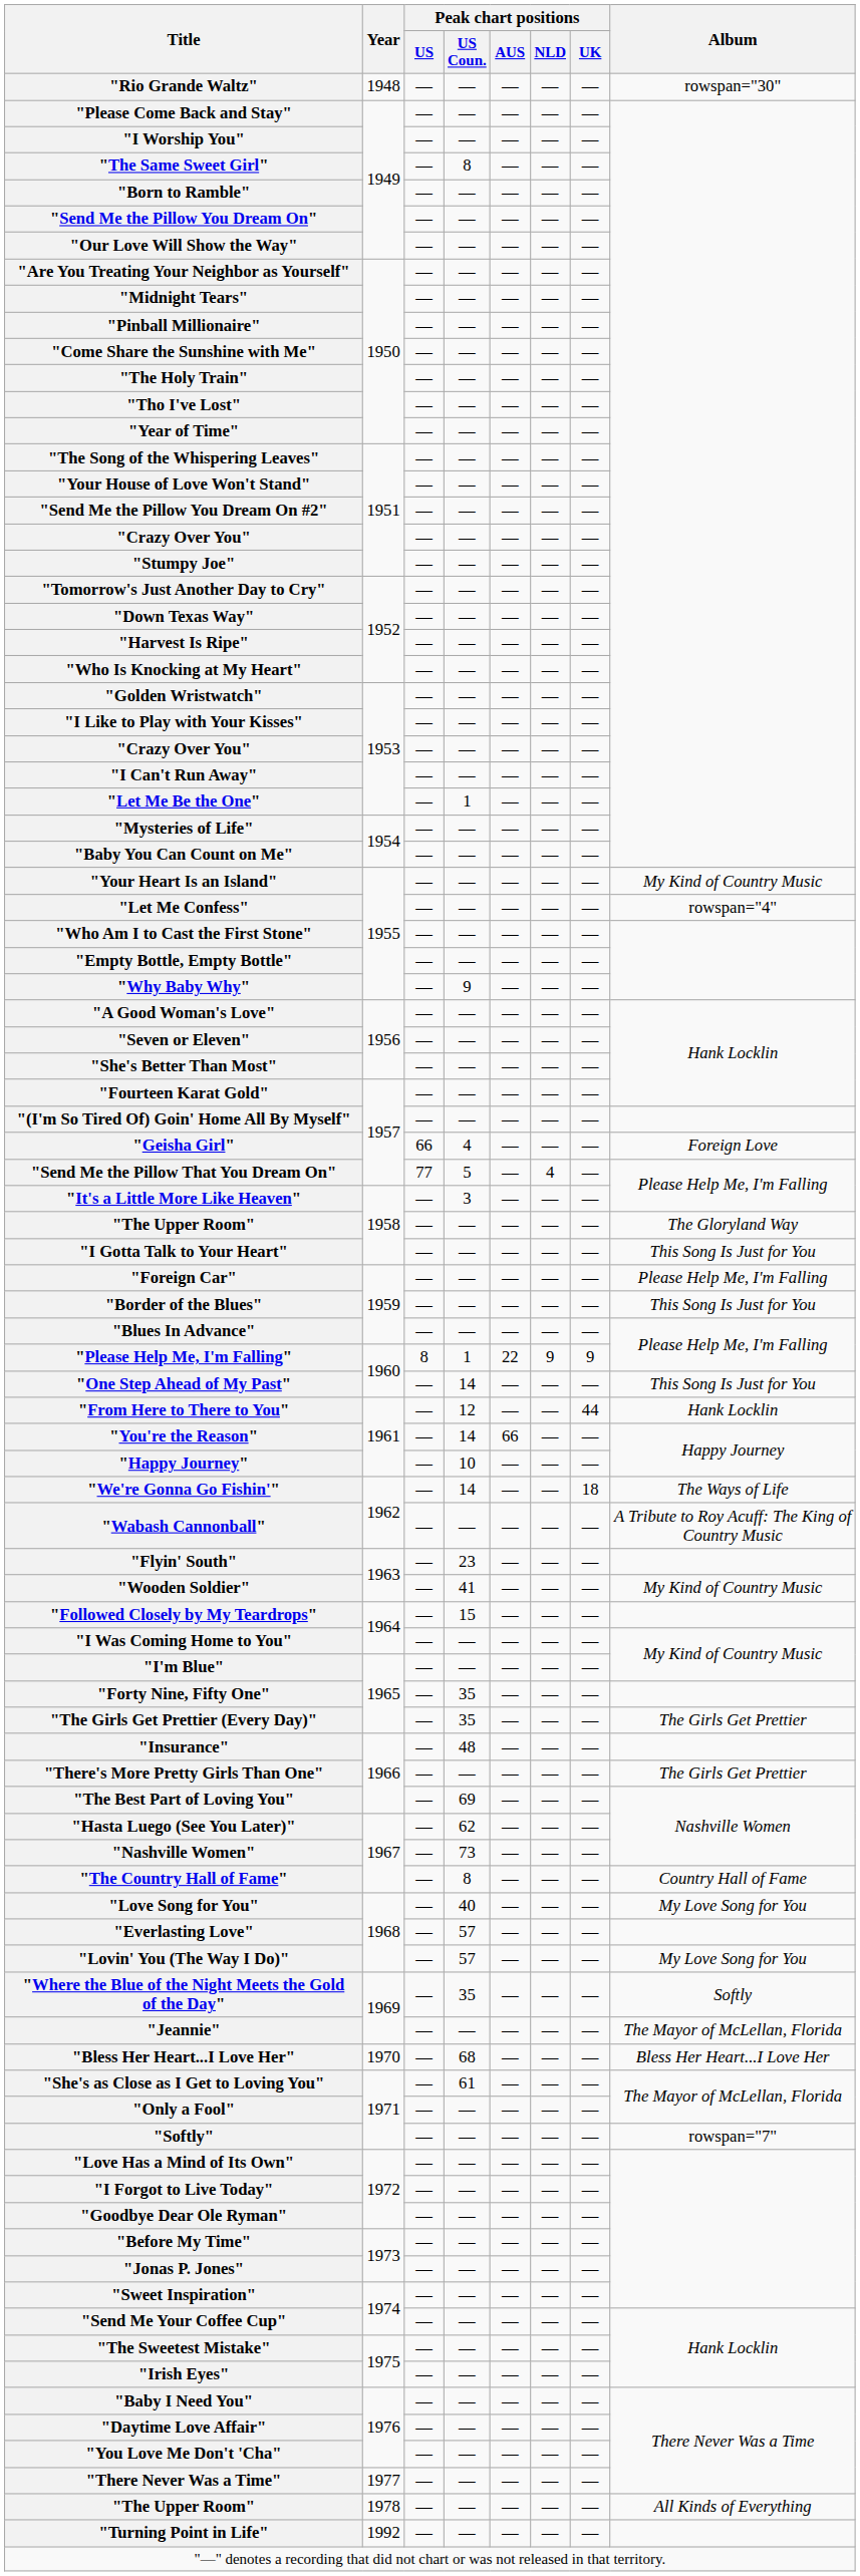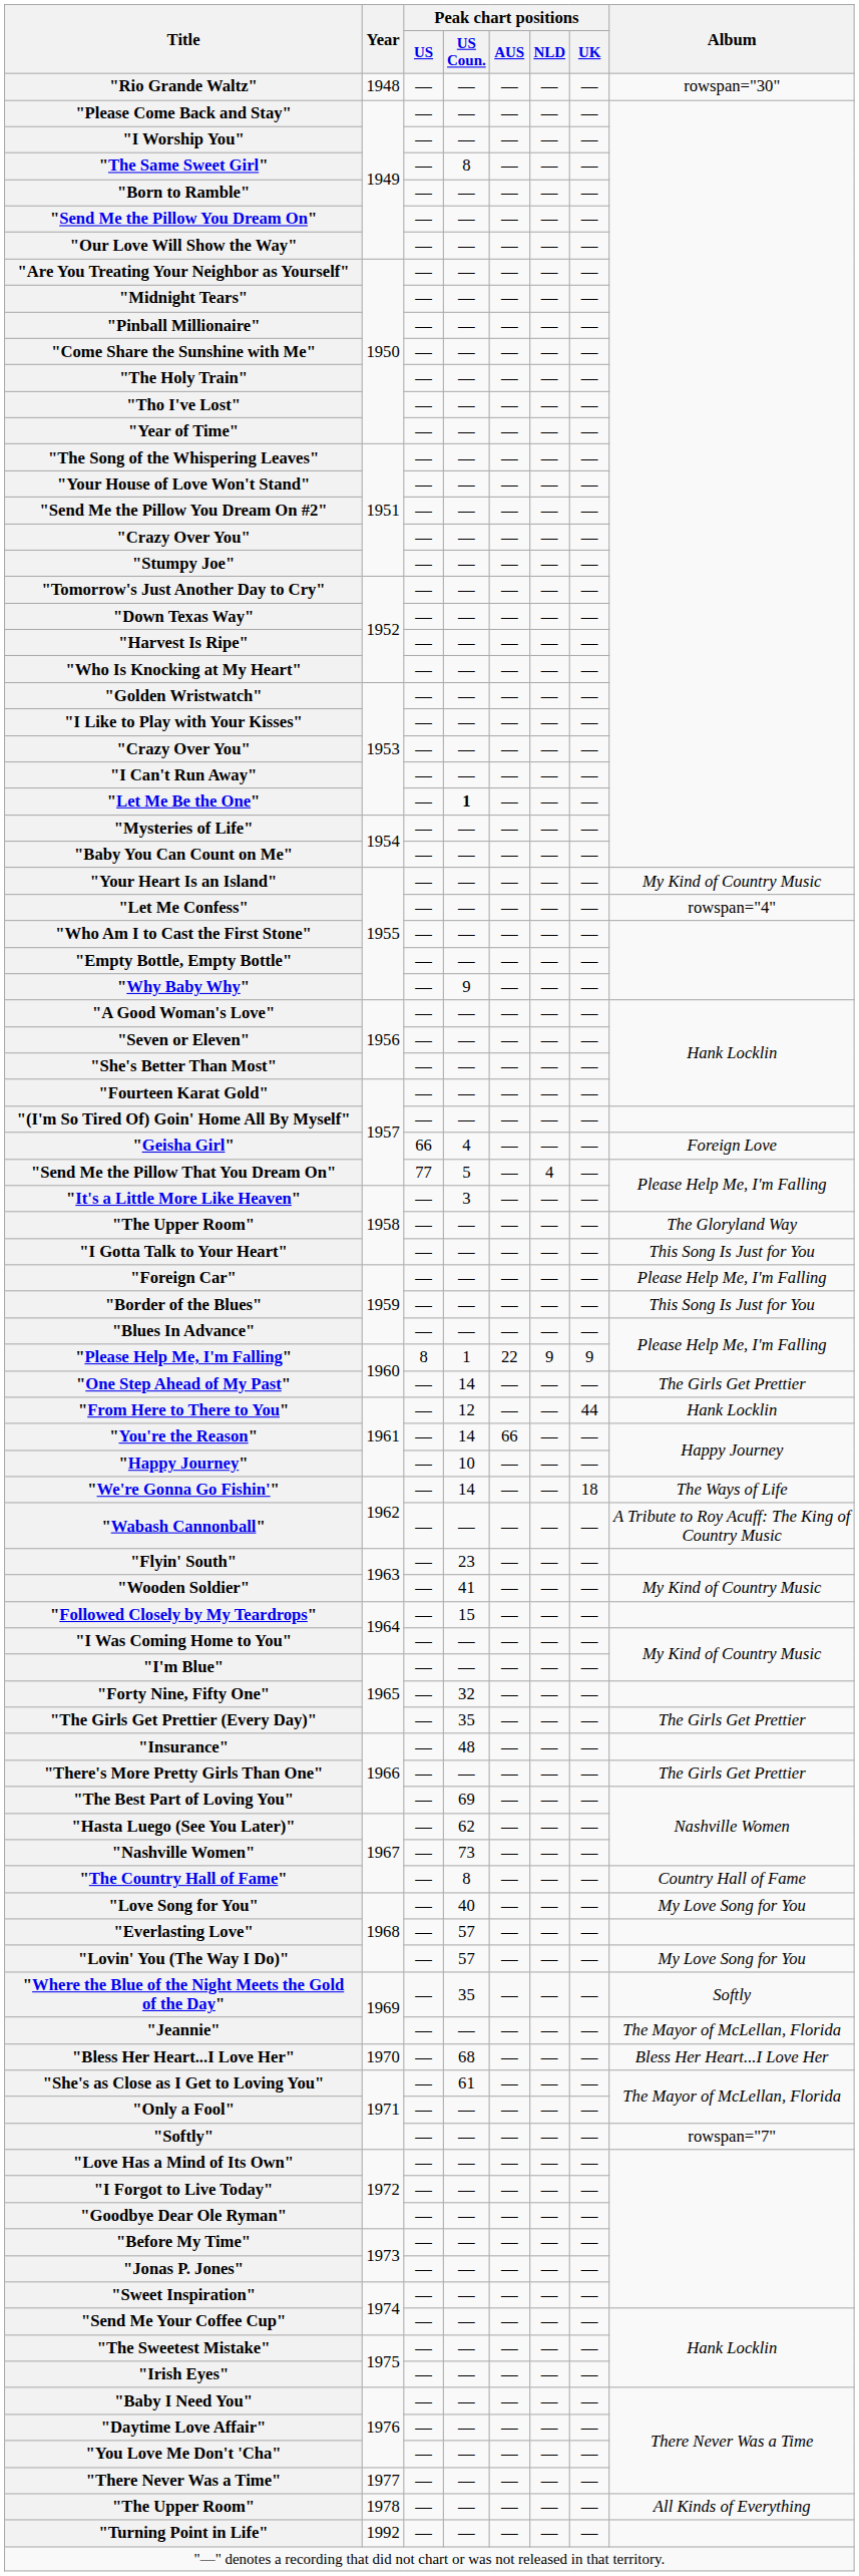"Let Me Be the One" | Peak chart positions / US Coun.: normal -> bold
"One Step Ahead of My Past" | Album: This Song Is Just for You -> The Girls Get Prettier
"Forty Nine, Fifty One" | Peak chart positions / US Coun.: 35 -> 32
